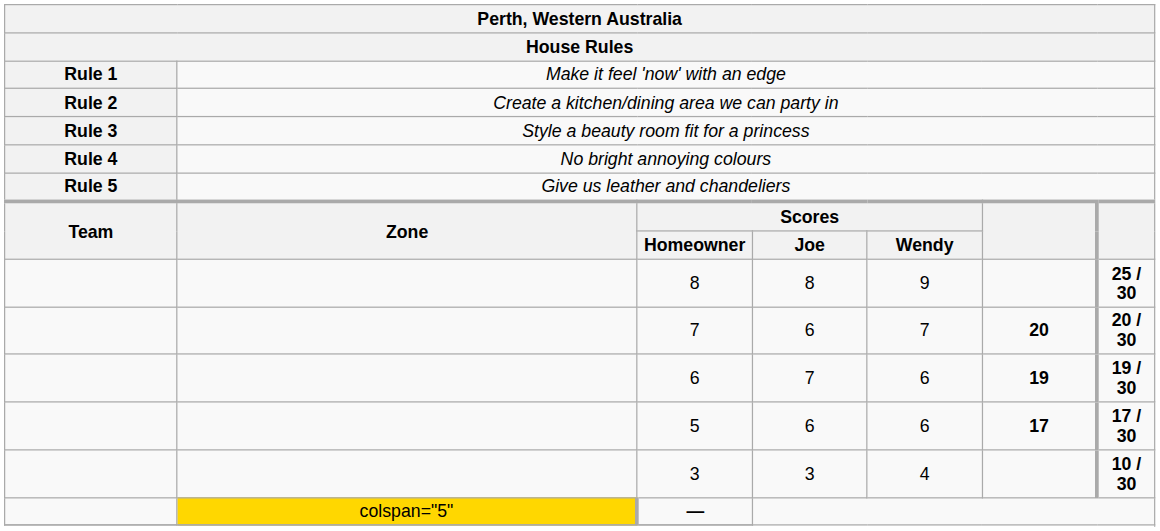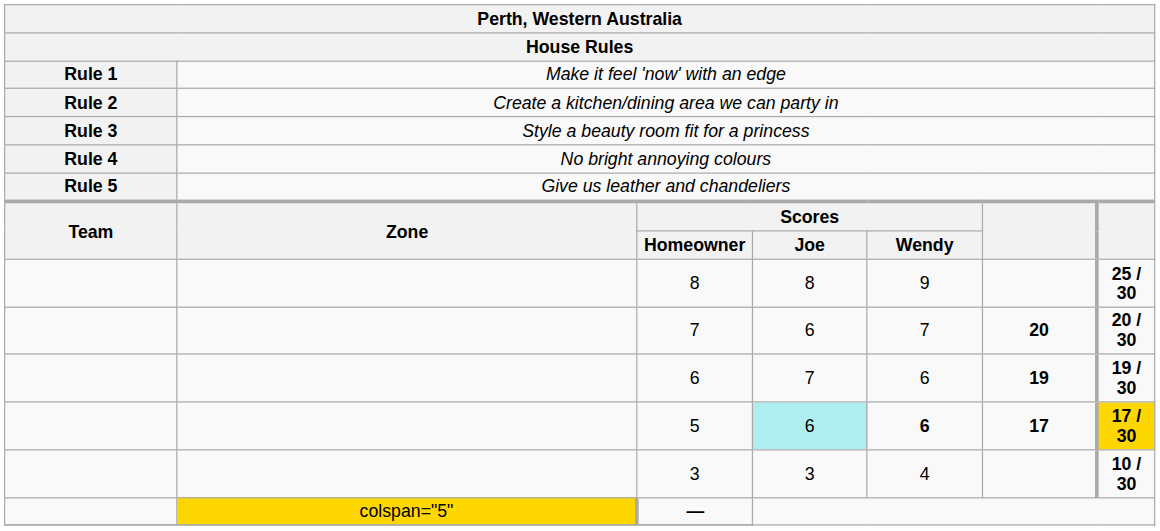5 | column 4: no background -> paleturquoise background
5 | column 5: normal -> bold
5 | column 7: no background -> gold background
